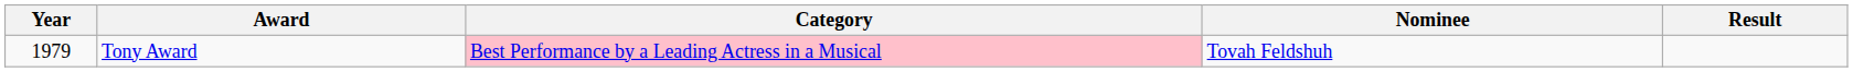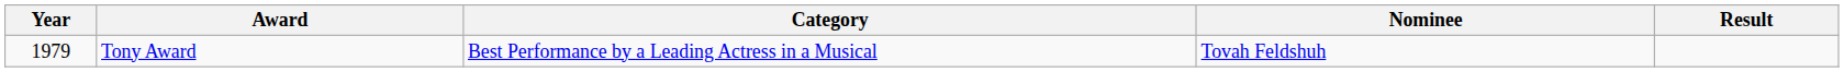Tony Award | Category: pink background -> no background
